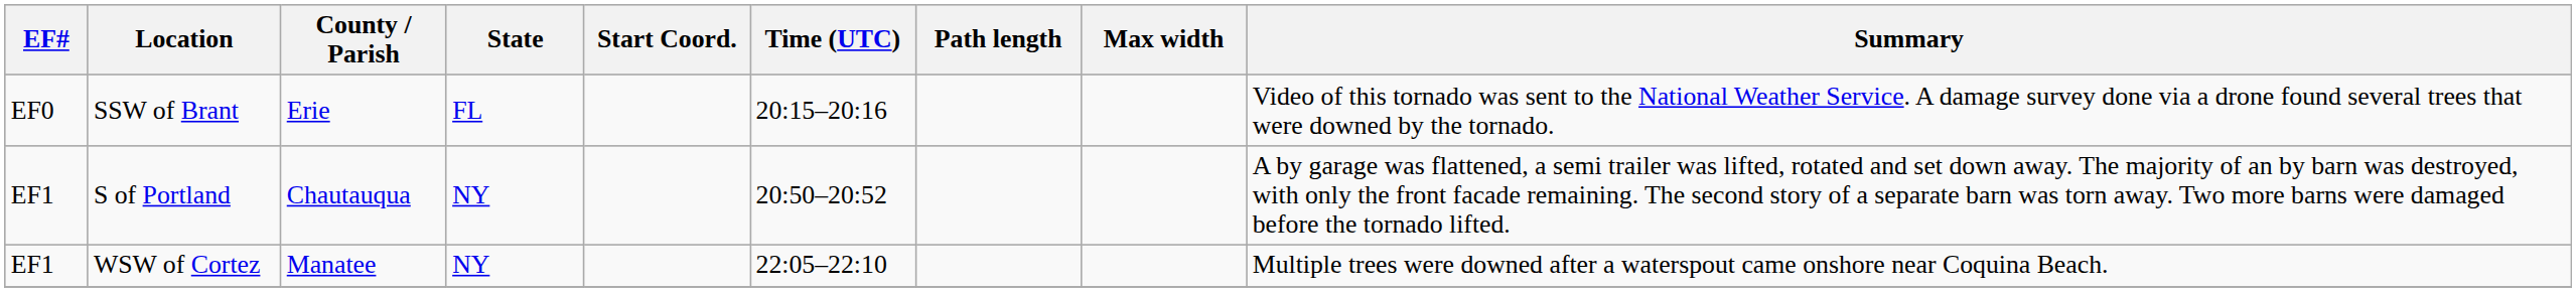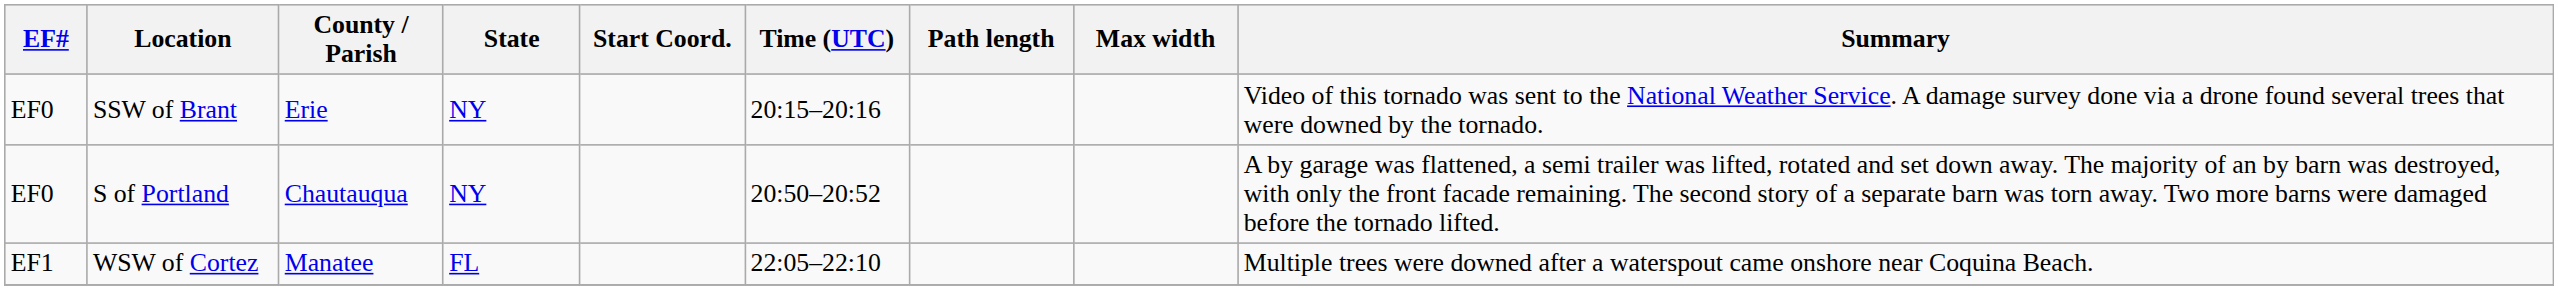SSW of Brant | State: FL -> NY
S of Portland | EF#: EF1 -> EF0
WSW of Cortez | State: NY -> FL
